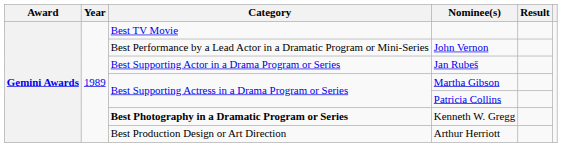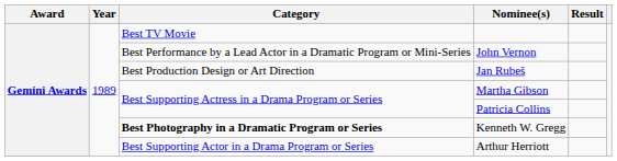Jan Rubeš | Category: Best Supporting Actor in a Drama Program or Series -> Best Production Design or Art Direction
Arthur Herriott | Category: Best Production Design or Art Direction -> Best Supporting Actor in a Drama Program or Series
